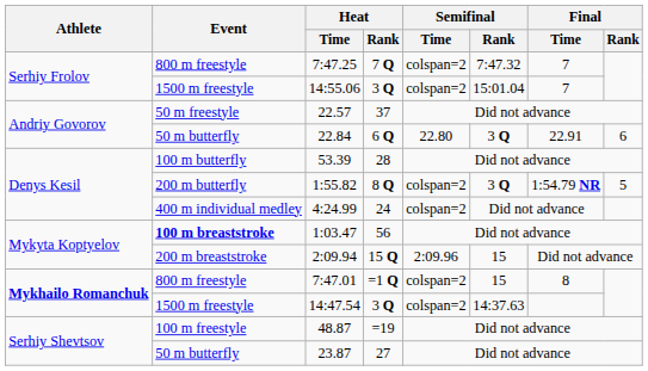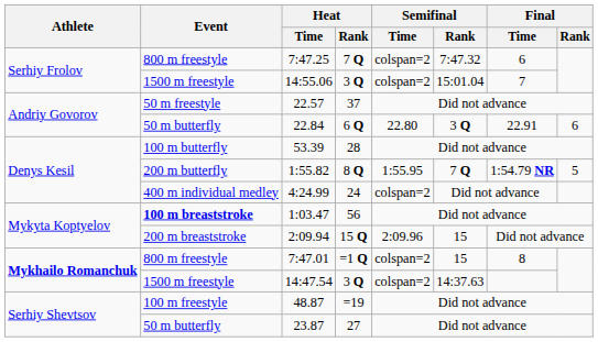7:47.25 | Final / Time: 7 -> 6
1:55.82 | Semifinal / Time: colspan=2 -> 1:55.95
1:55.82 | Semifinal / Rank: 3 Q -> 7 Q
